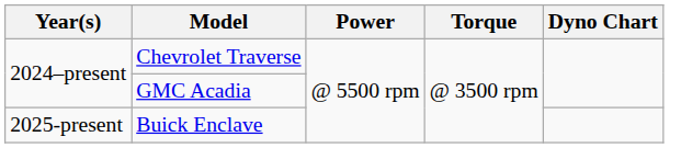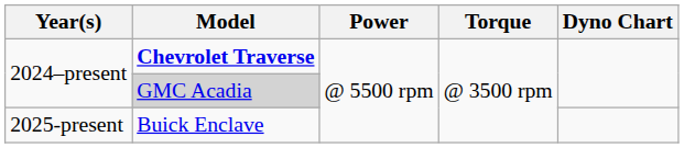Chevrolet Traverse | Model: normal -> bold
GMC Acadia | Model: no background -> lightgrey background
